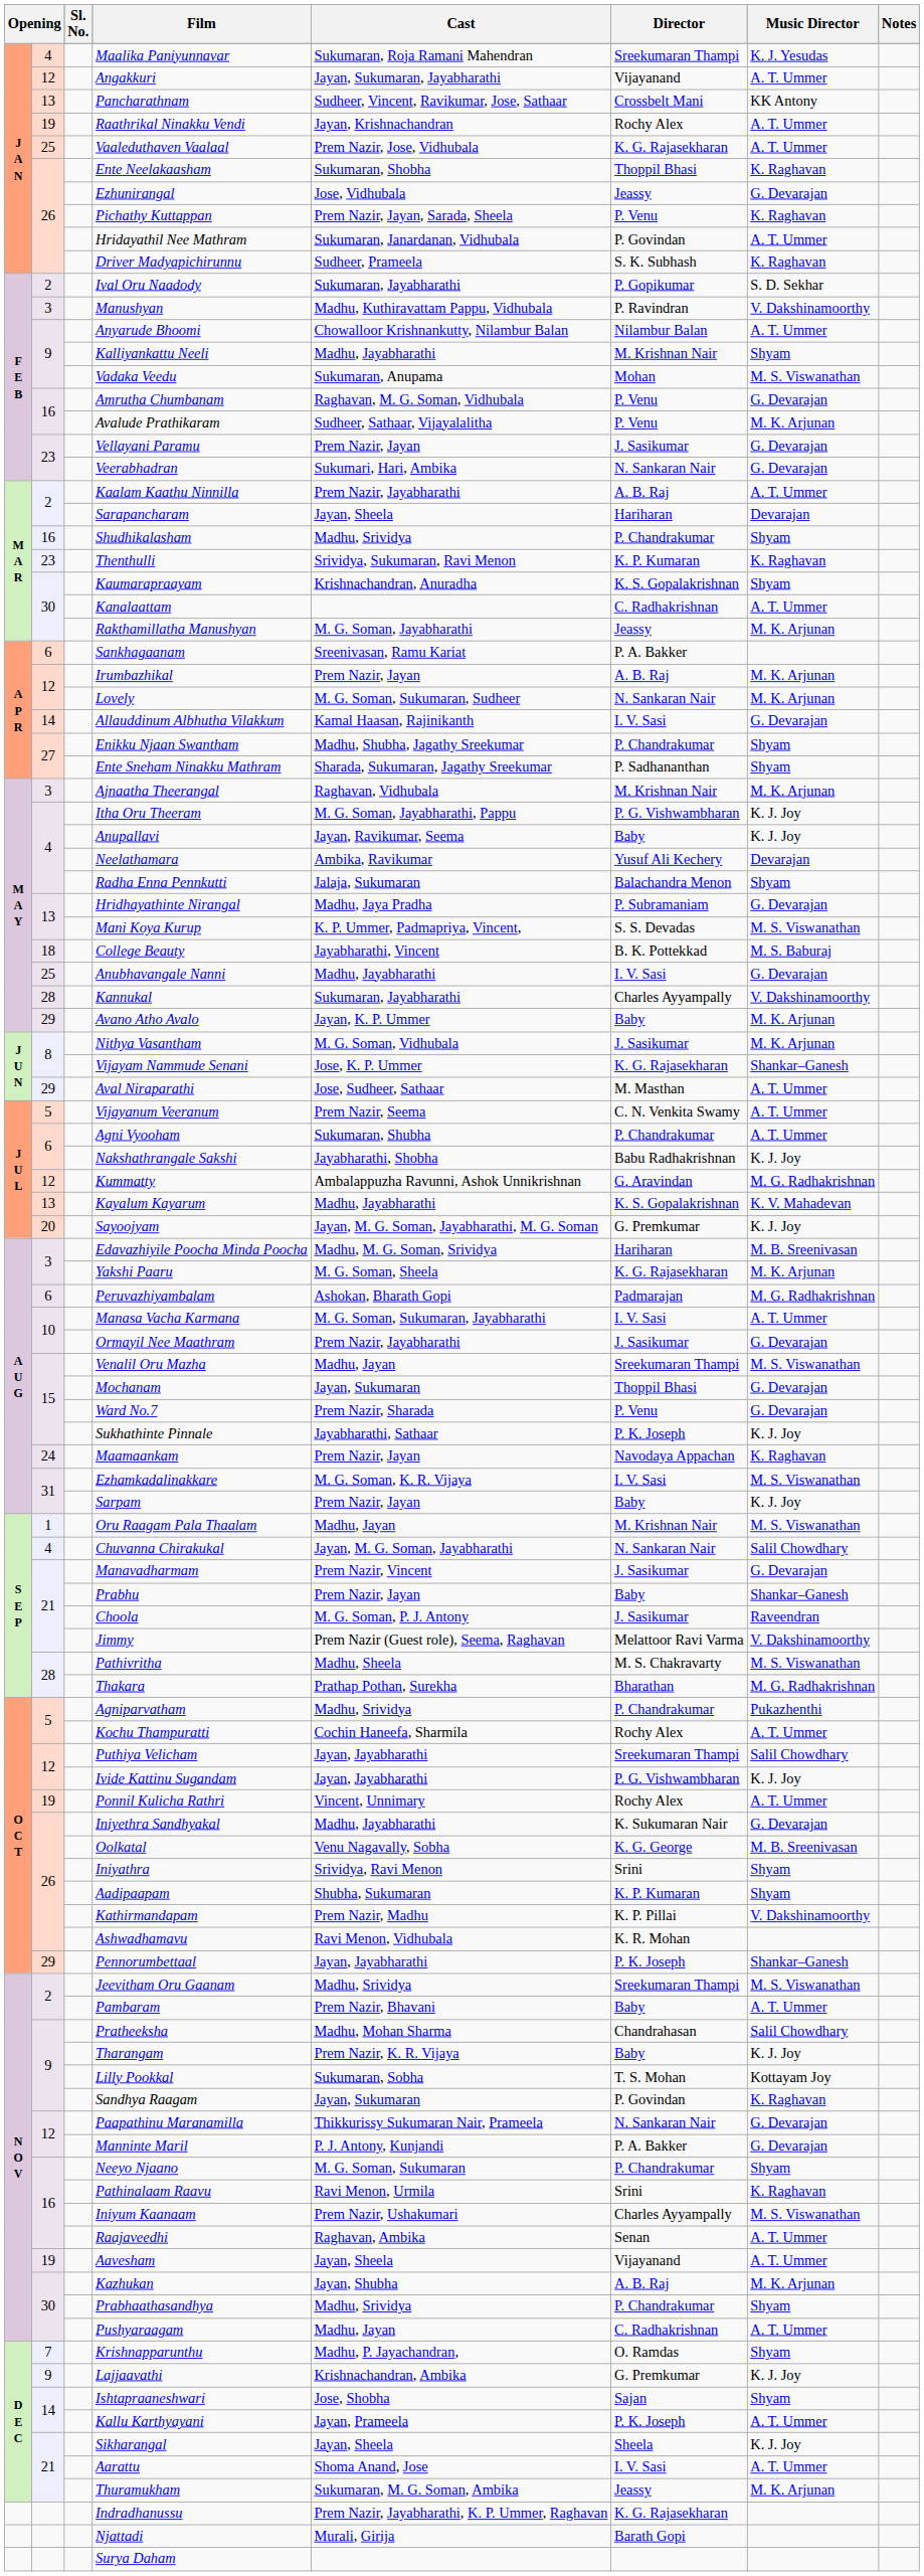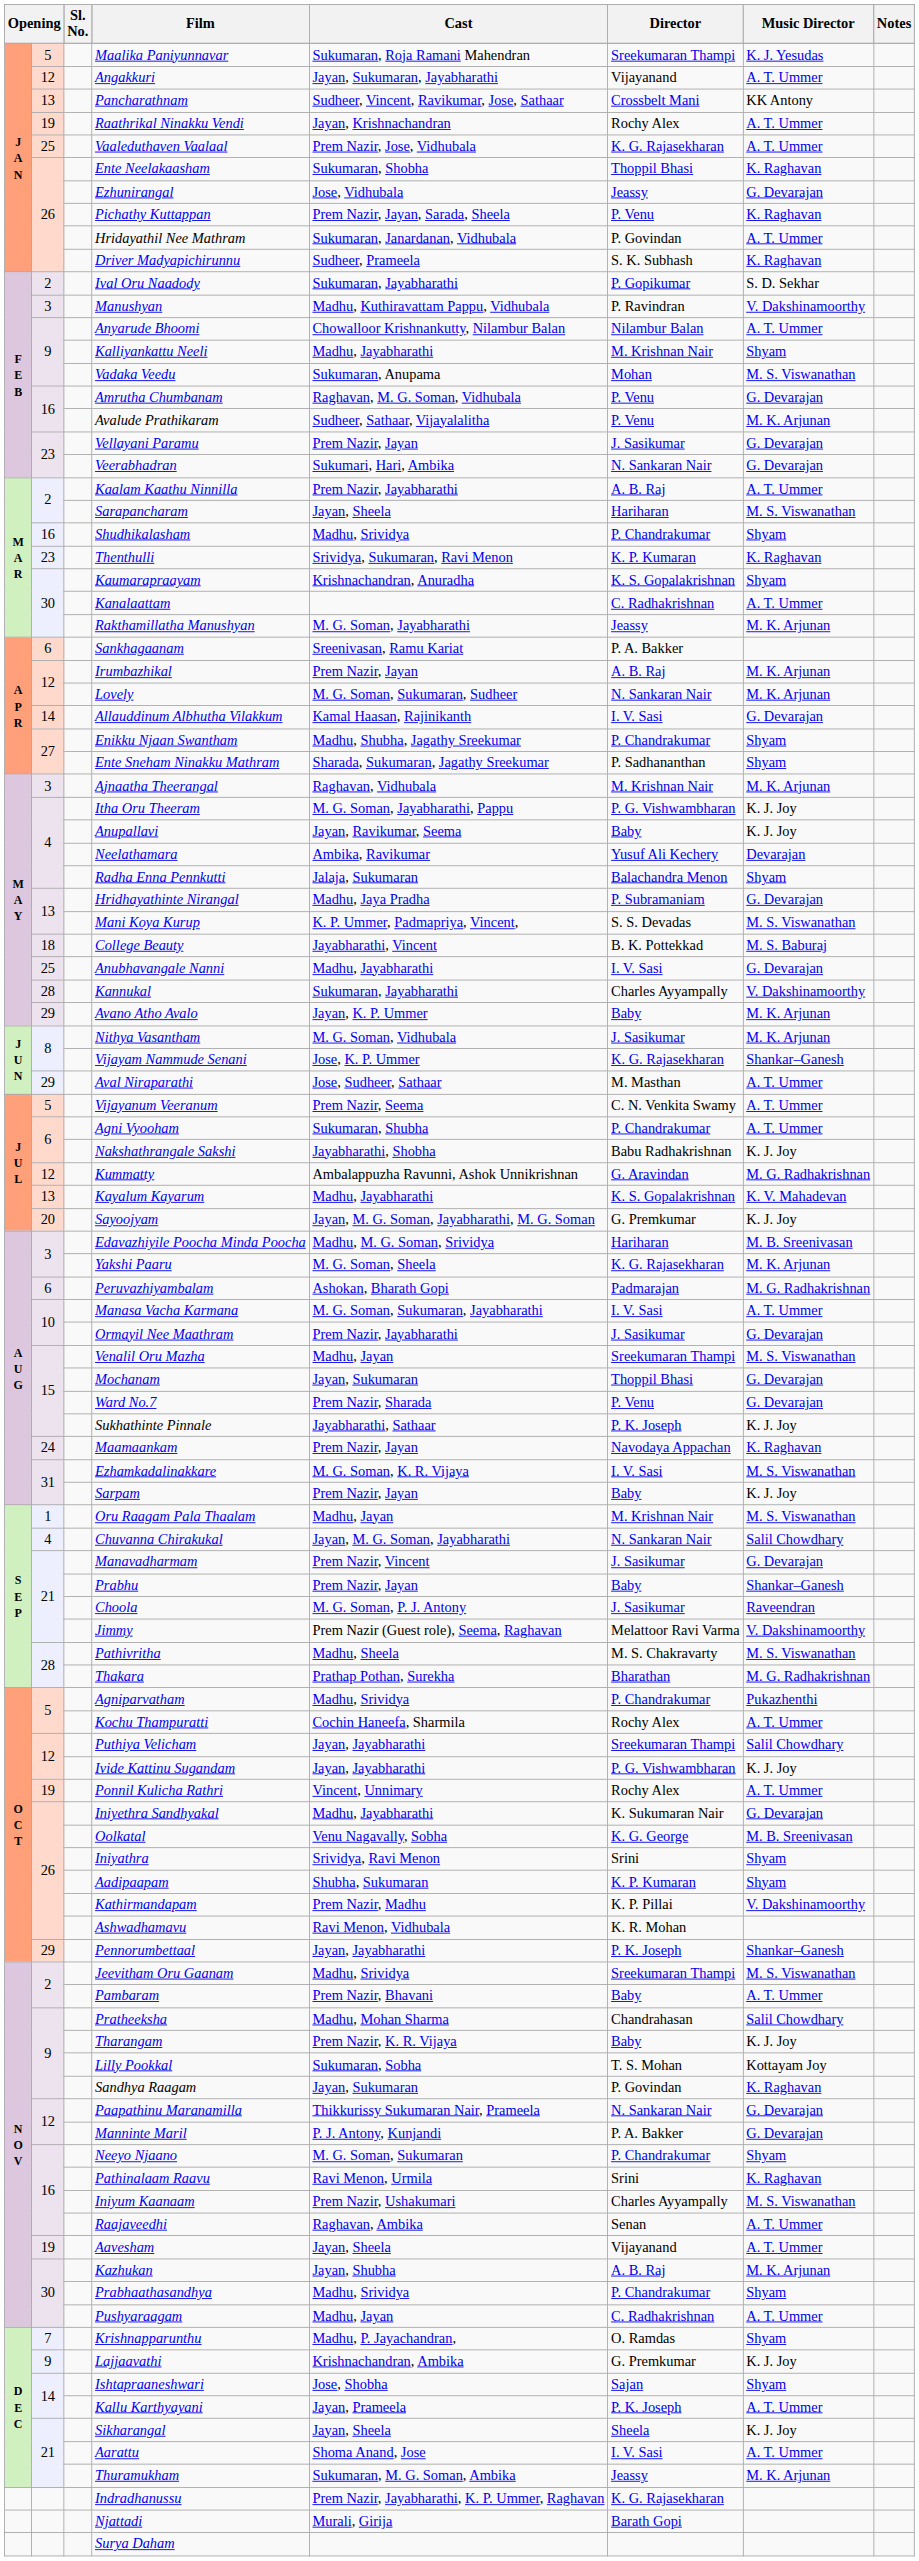Maalika Paniyunnavar | column 2: 4 -> 5
Sarapancharam | Music Director: Devarajan -> M. S. Viswanathan
